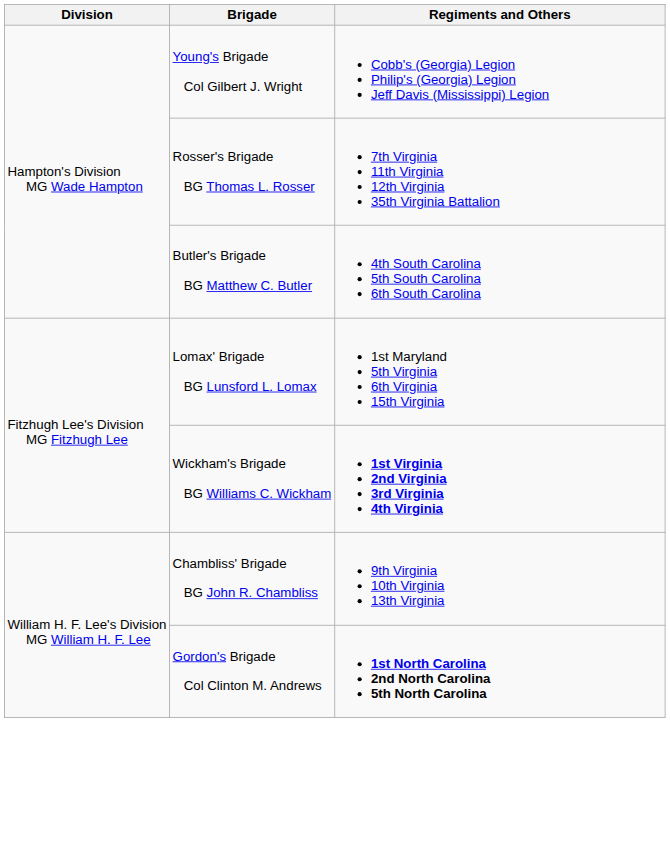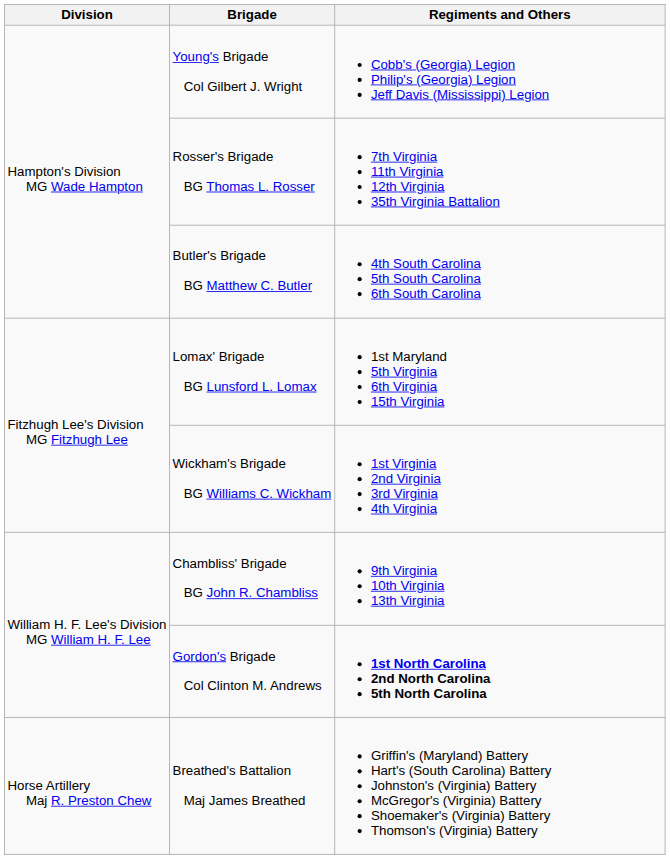Wickham's Brigade BG Williams C. Wickham | Regiments and Others: bold -> normal
+ row: Horse Artillery Maj R. Preston Chew | Breathed's Battalion Maj James Breathed | Griffin's (Maryland) Battery Hart's (South Carolina) Battery Johnston's (Virginia) Battery McGregor's (Virginia) Battery Shoemaker's (Virginia) Battery Thomson's (Virginia) Battery
